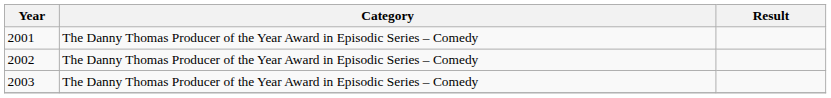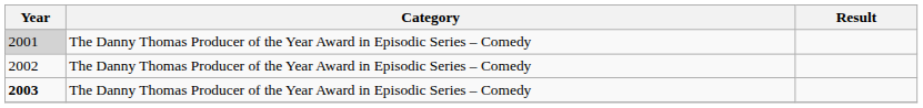2001 | Year: no background -> lightgrey background
2003 | Year: normal -> bold
